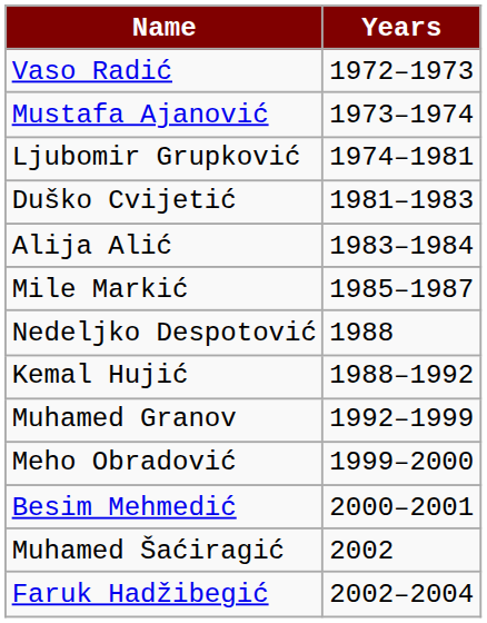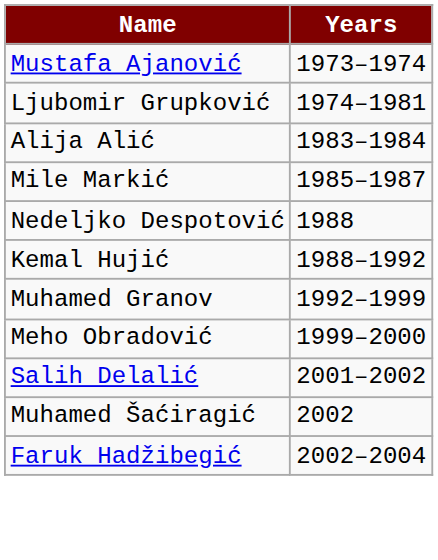- row: Vaso Radić | 1972–1973
- row: Duško Cvijetić | 1981–1983
- row: Besim Mehmedić | 2000–2001
+ row: Salih Delalić | 2001–2002
